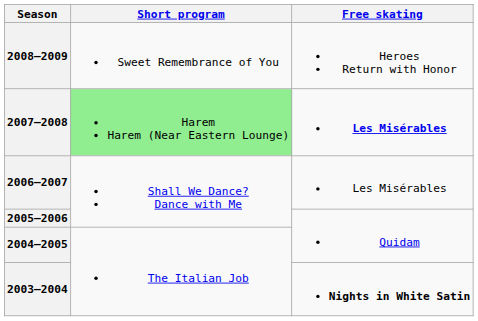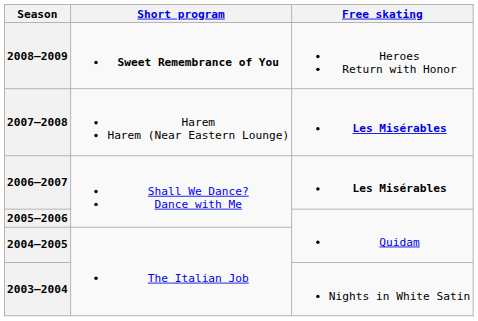2008–2009 | Short program: normal -> bold
2007–2008 | Short program: lightgreen background -> no background
2006–2007 | Free skating: normal -> bold
2003–2004 | Free skating: bold -> normal
